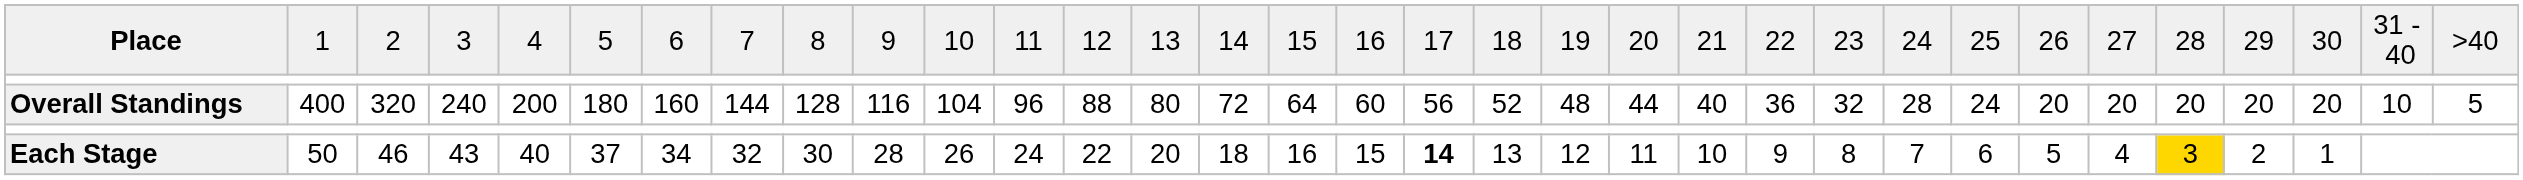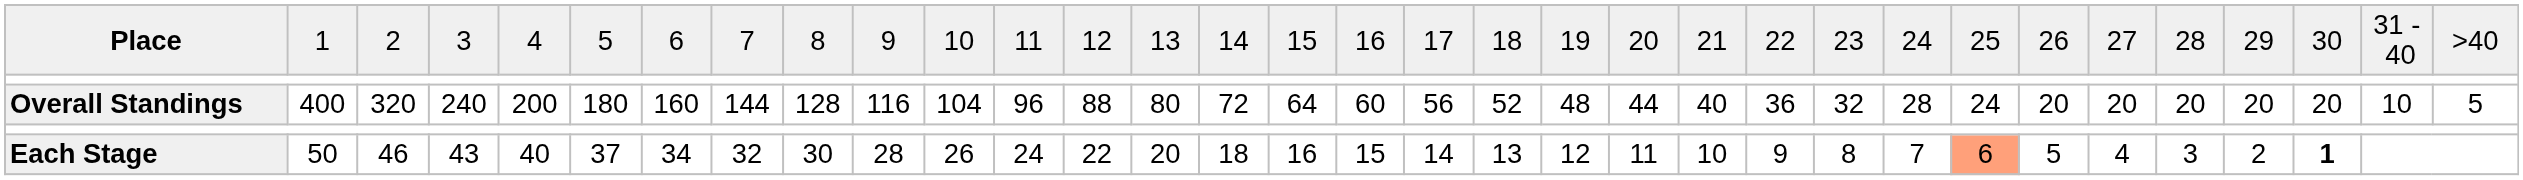Each Stage | column 18: bold -> normal
Each Stage | column 26: no background -> lightsalmon background
Each Stage | column 29: gold background -> no background
Each Stage | column 31: normal -> bold
